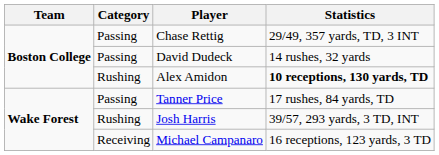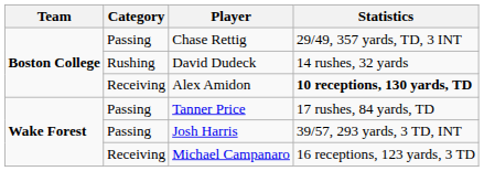David Dudeck | Category: Passing -> Rushing
Alex Amidon | Category: Rushing -> Receiving
Josh Harris | Category: Rushing -> Passing
